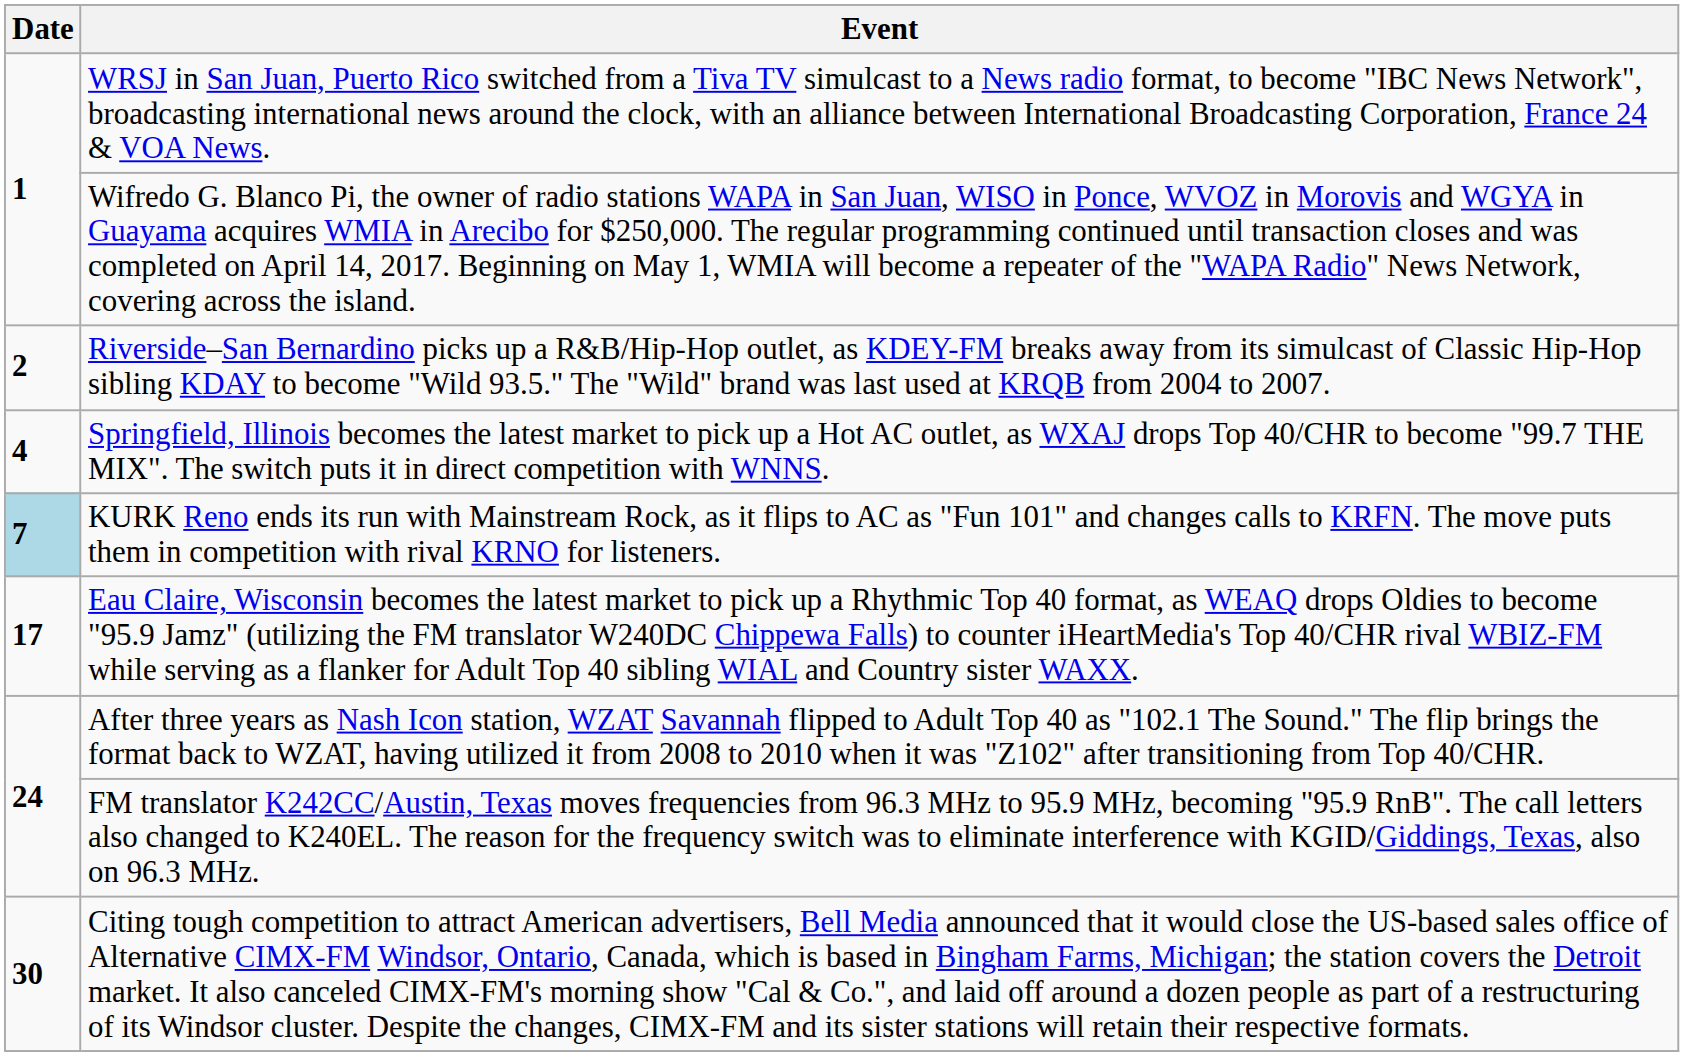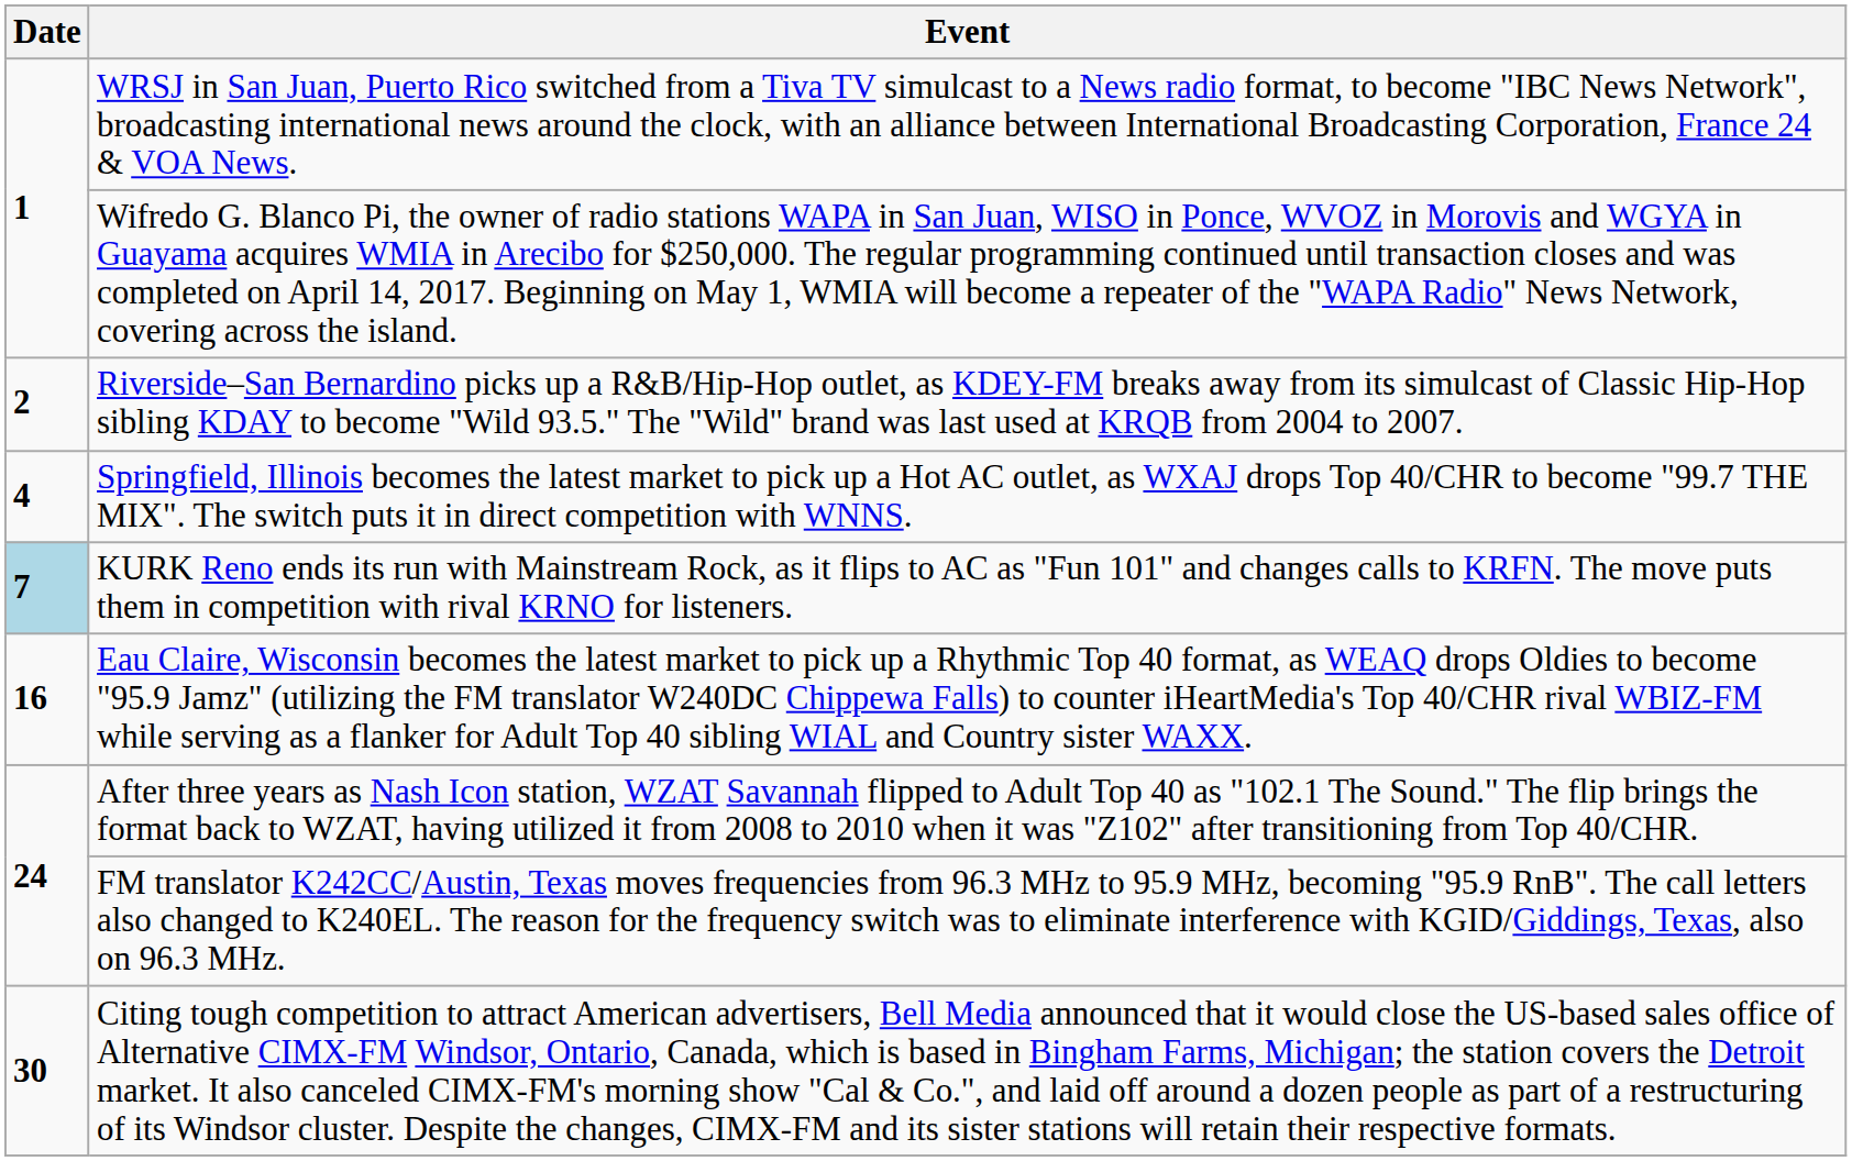row 7 | Date: 17 -> 16
